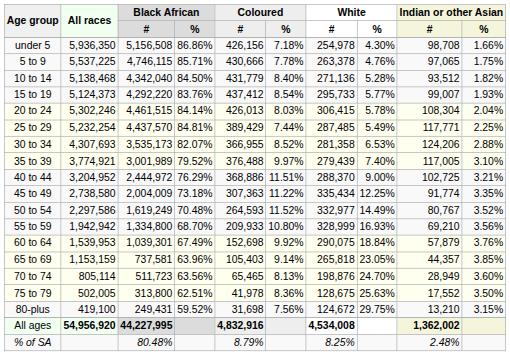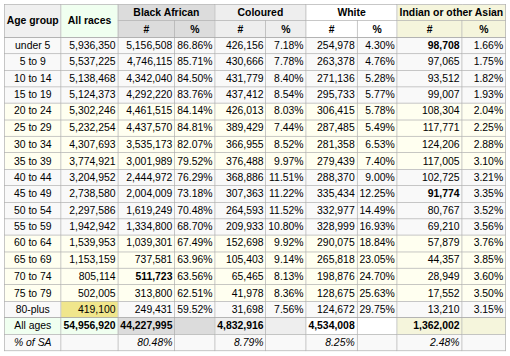under 5 | Indian or other Asian / #: normal -> bold
45 to 49 | Indian or other Asian / #: normal -> bold
70 to 74 | Black African / #: normal -> bold
80-plus | All races: no background -> khaki background
